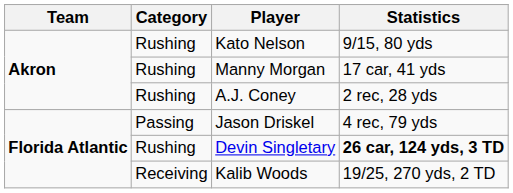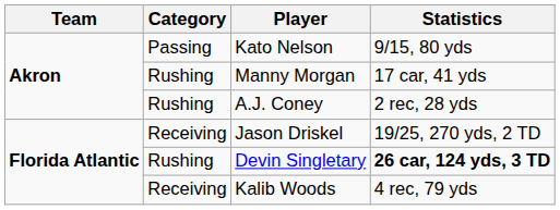Kato Nelson | Category: Rushing -> Passing
Jason Driskel | Category: Passing -> Receiving
Jason Driskel | Statistics: 4 rec, 79 yds -> 19/25, 270 yds, 2 TD
Kalib Woods | Statistics: 19/25, 270 yds, 2 TD -> 4 rec, 79 yds
